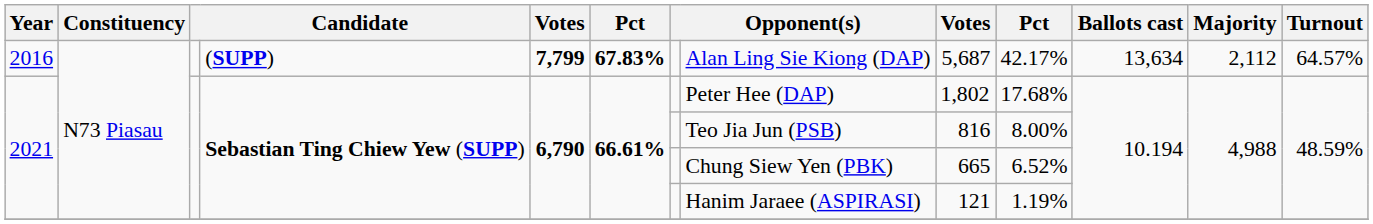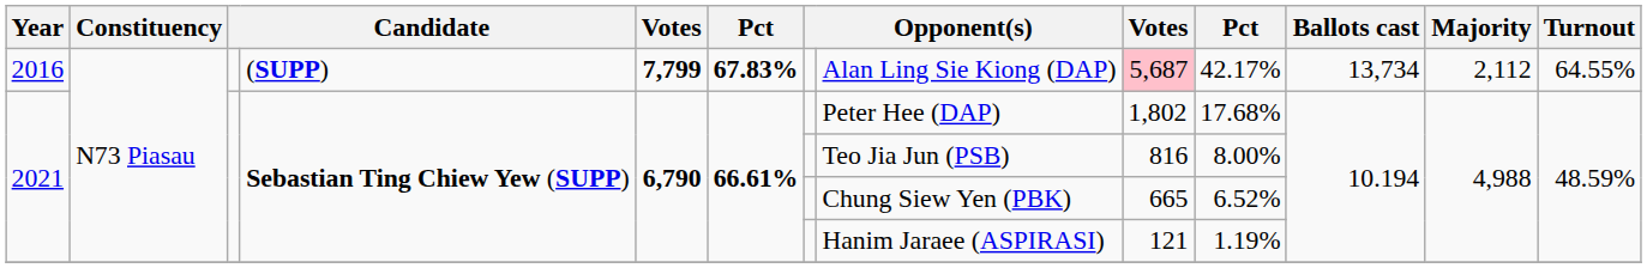2016 | column 9: no background -> pink background
2016 | Ballots cast: 13,634 -> 13,734
2016 | Turnout: 64.57% -> 64.55%
